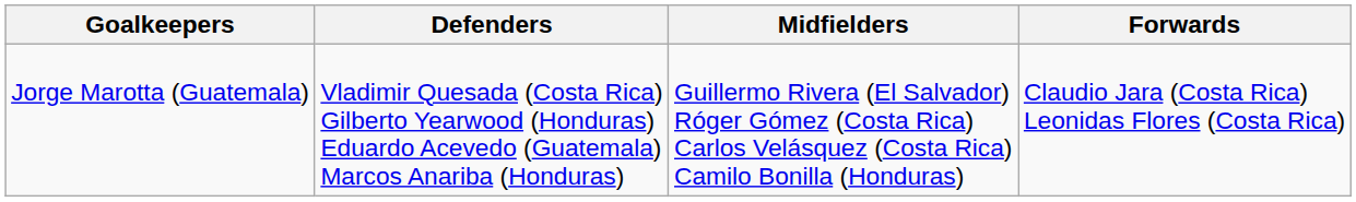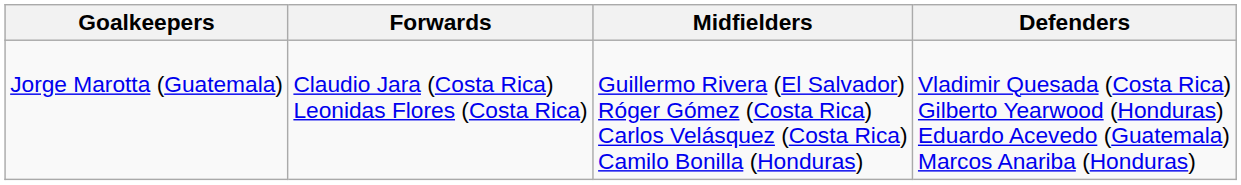columns swapped: Defenders <-> Forwards
